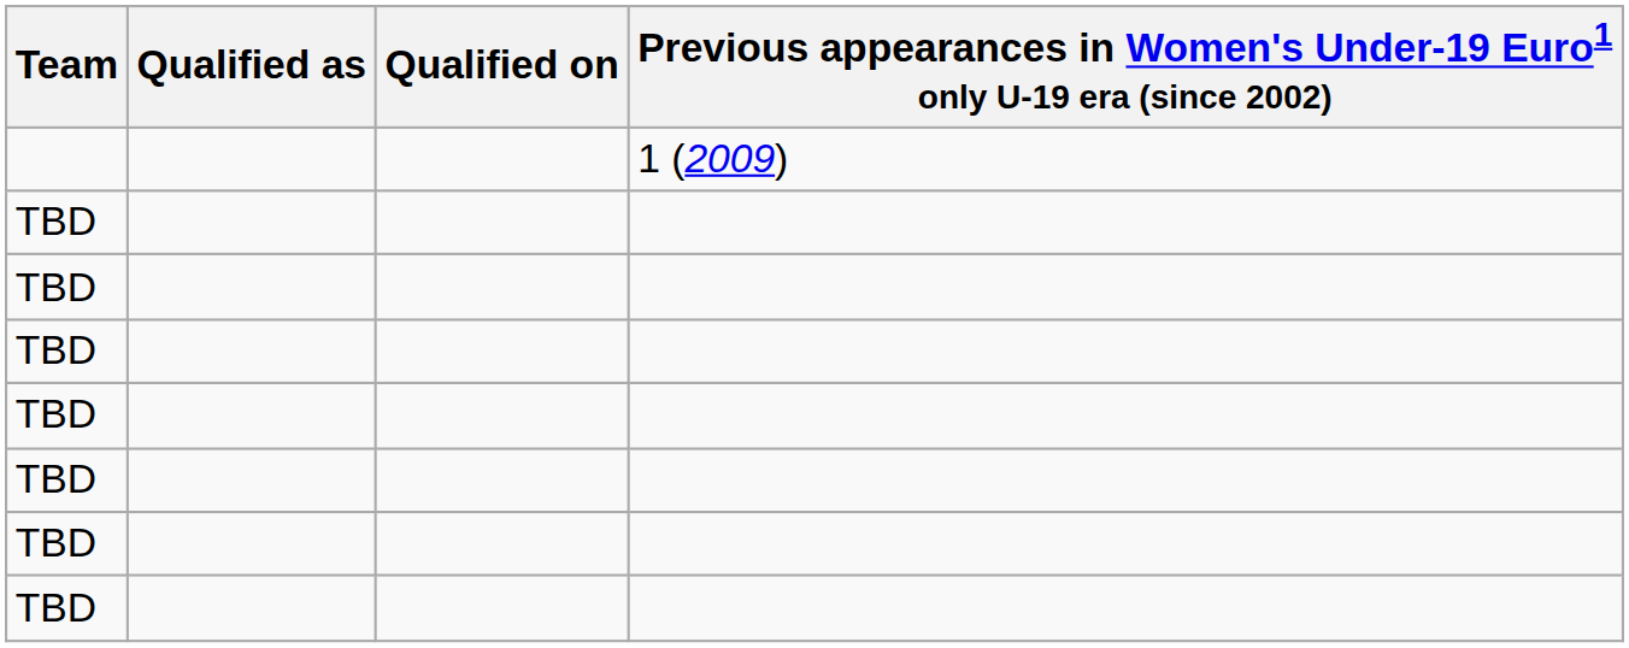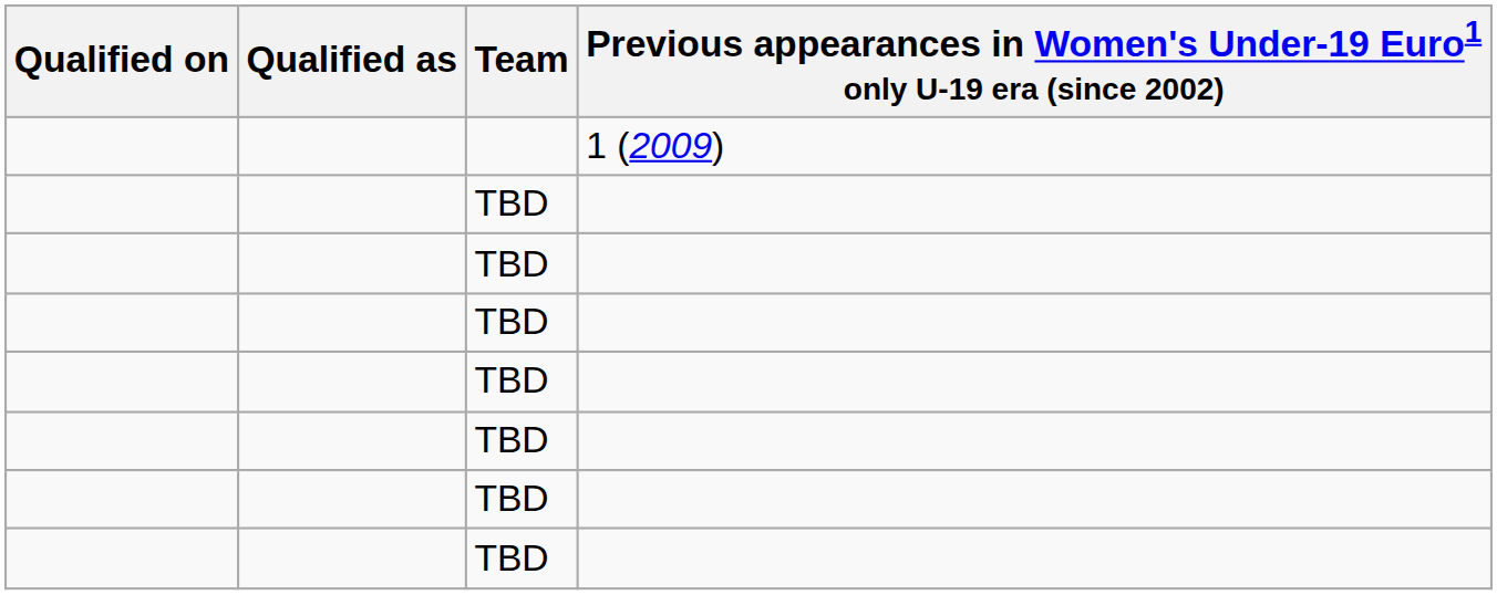columns swapped: Team <-> Qualified on
